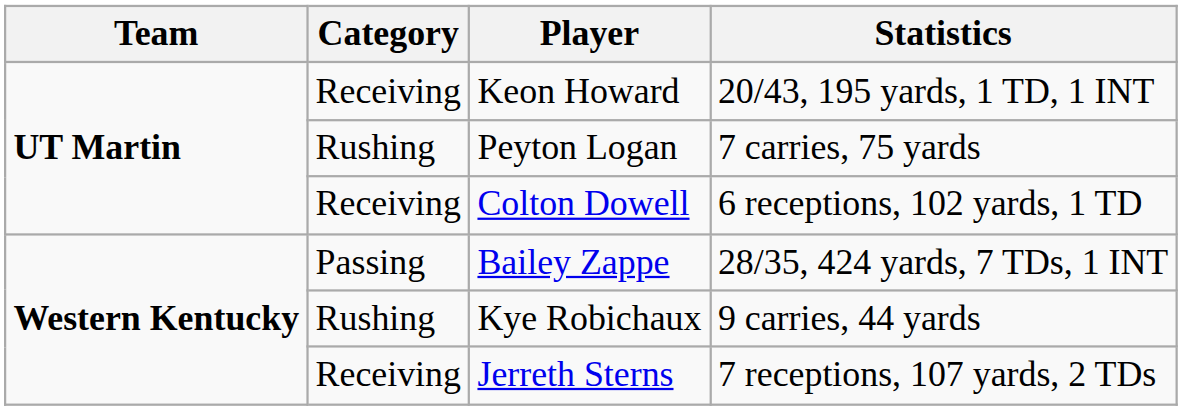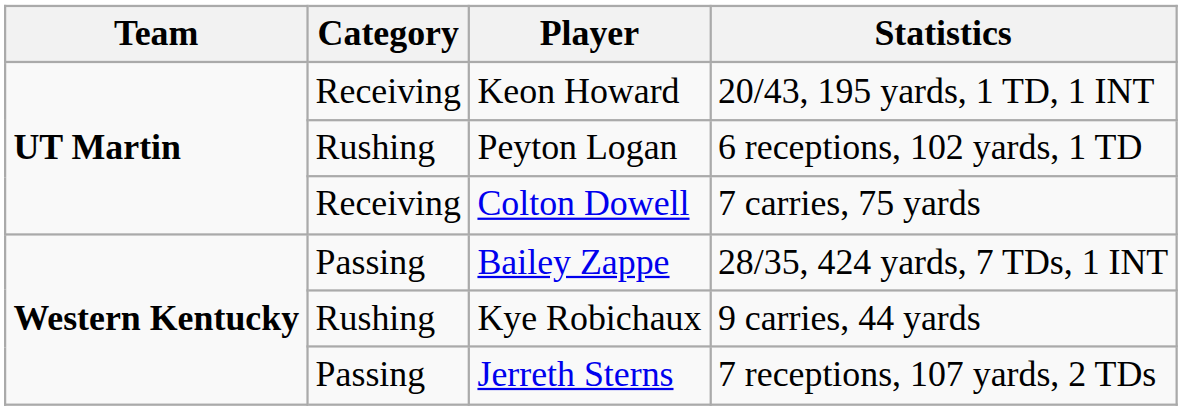Peyton Logan | Statistics: 7 carries, 75 yards -> 6 receptions, 102 yards, 1 TD
Colton Dowell | Statistics: 6 receptions, 102 yards, 1 TD -> 7 carries, 75 yards
Jerreth Sterns | Category: Receiving -> Passing
